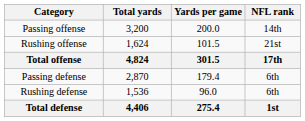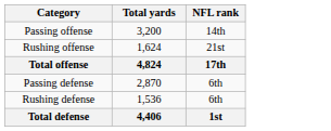- column: Yards per game | 200.0 | 101.5 | 301.5 | 179.4 | 96.0 | 275.4
